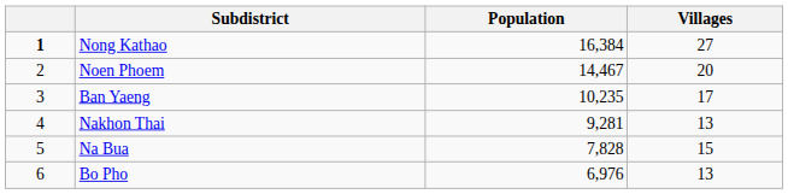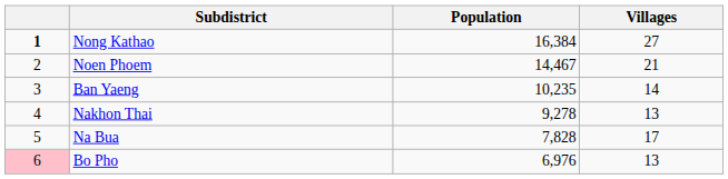Noen Phoem | Villages: 20 -> 21
Ban Yaeng | Villages: 17 -> 14
Nakhon Thai | Population: 9,281 -> 9,278
Na Bua | Villages: 15 -> 17
Bo Pho | column 1: no background -> pink background
